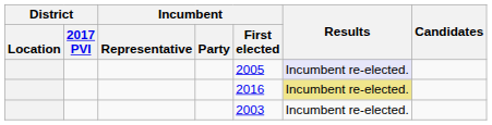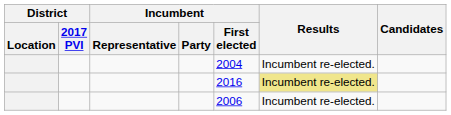row 3 | Incumbent / First elected: 2005 -> 2004
row 3 | Results: lavender background -> no background
row 5 | Incumbent / First elected: 2003 -> 2006
